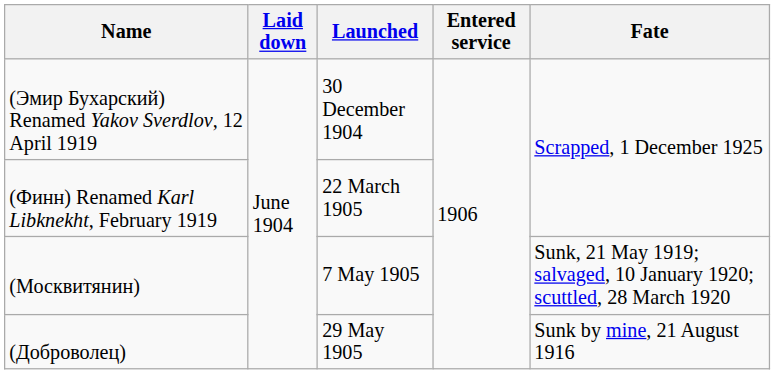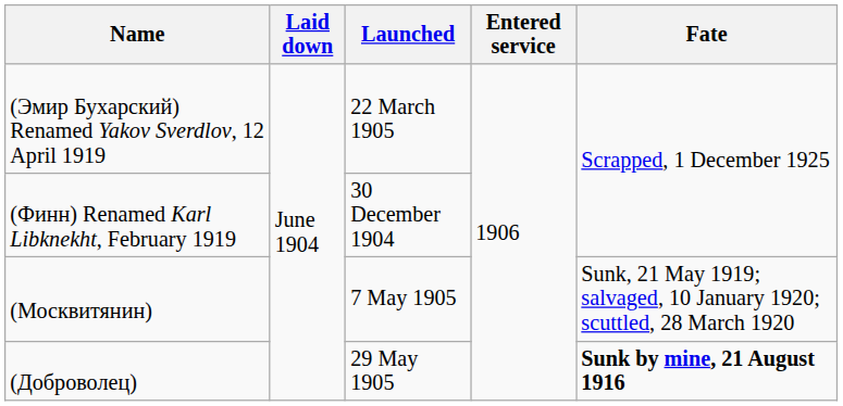(Эмир Бухарский) Renamed Yakov Sverdlov, 12 April 1919 | Launched: 30 December 1904 -> 22 March 1905
(Финн) Renamed Karl Libknekht, February 1919 | Launched: 22 March 1905 -> 30 December 1904
(Доброволец) | Fate: normal -> bold
